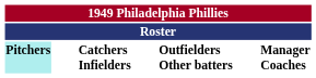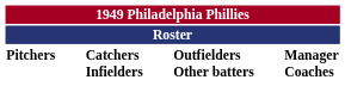Pitchers | column 1: paleturquoise background -> no background
